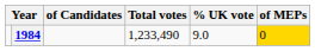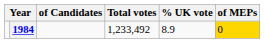1984 | Total votes: 1,233,490 -> 1,233,492
1984 | % UK vote: 9.0 -> 8.9
